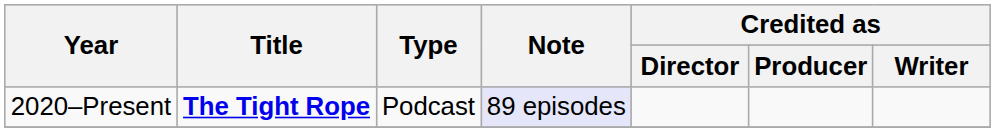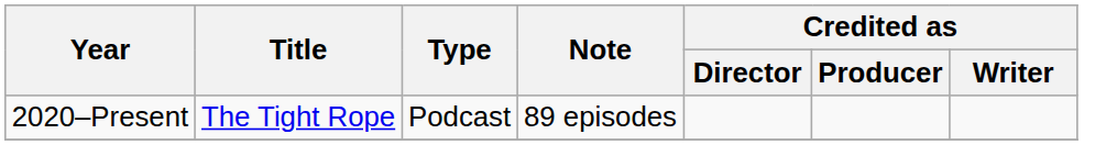2020–Present | Title: bold -> normal
2020–Present | Note: lavender background -> no background
